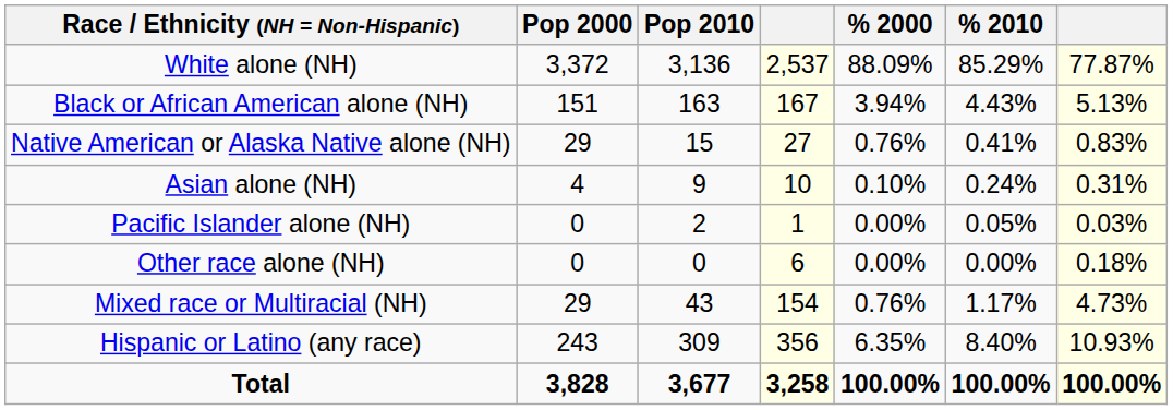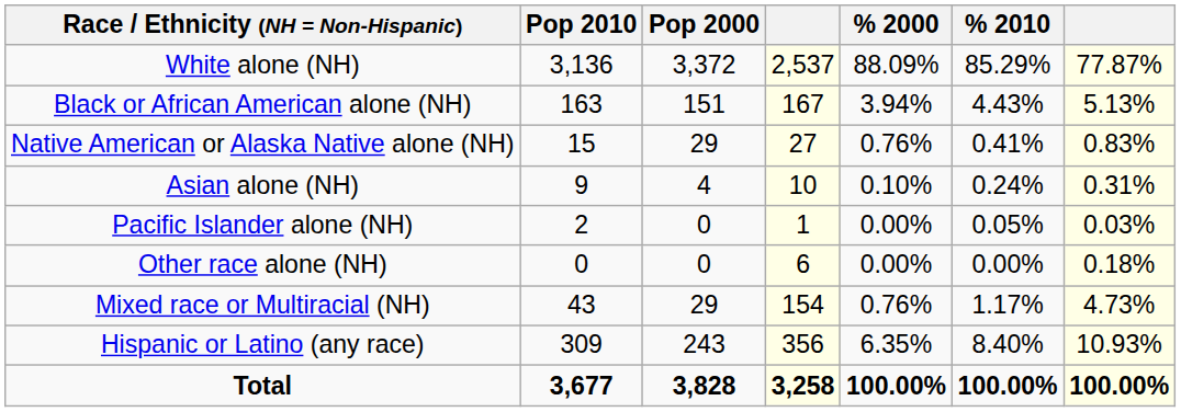columns swapped: Pop 2000 <-> Pop 2010
